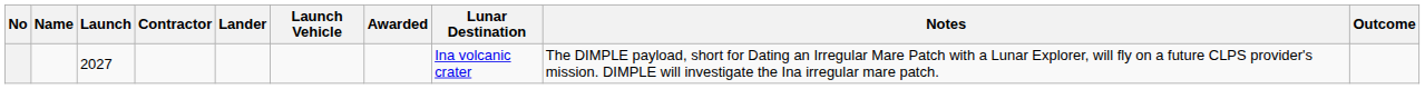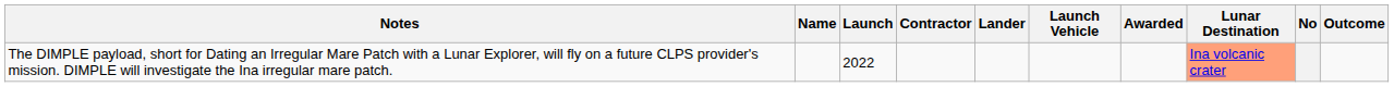columns swapped: No <-> Notes
row 2 | Launch: 2027 -> 2022
row 2 | Lunar Destination: no background -> lightsalmon background
